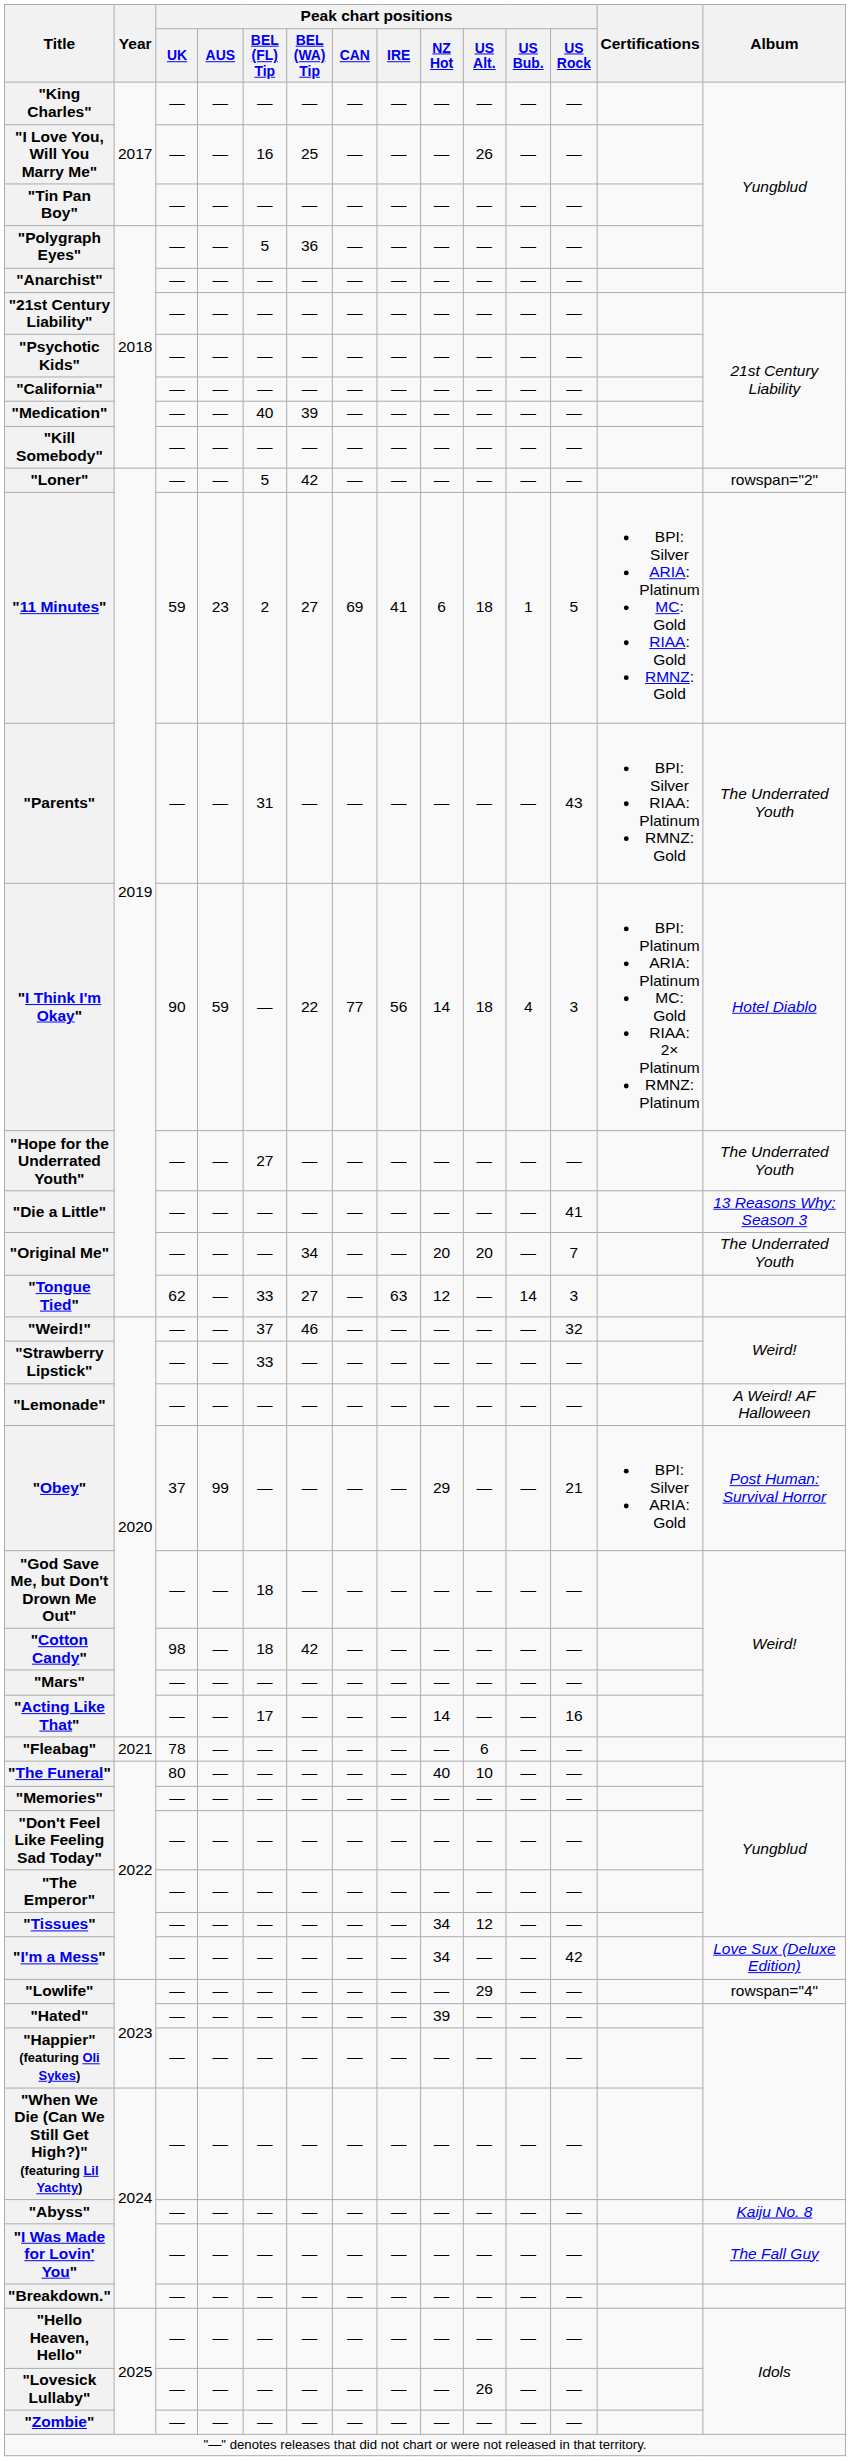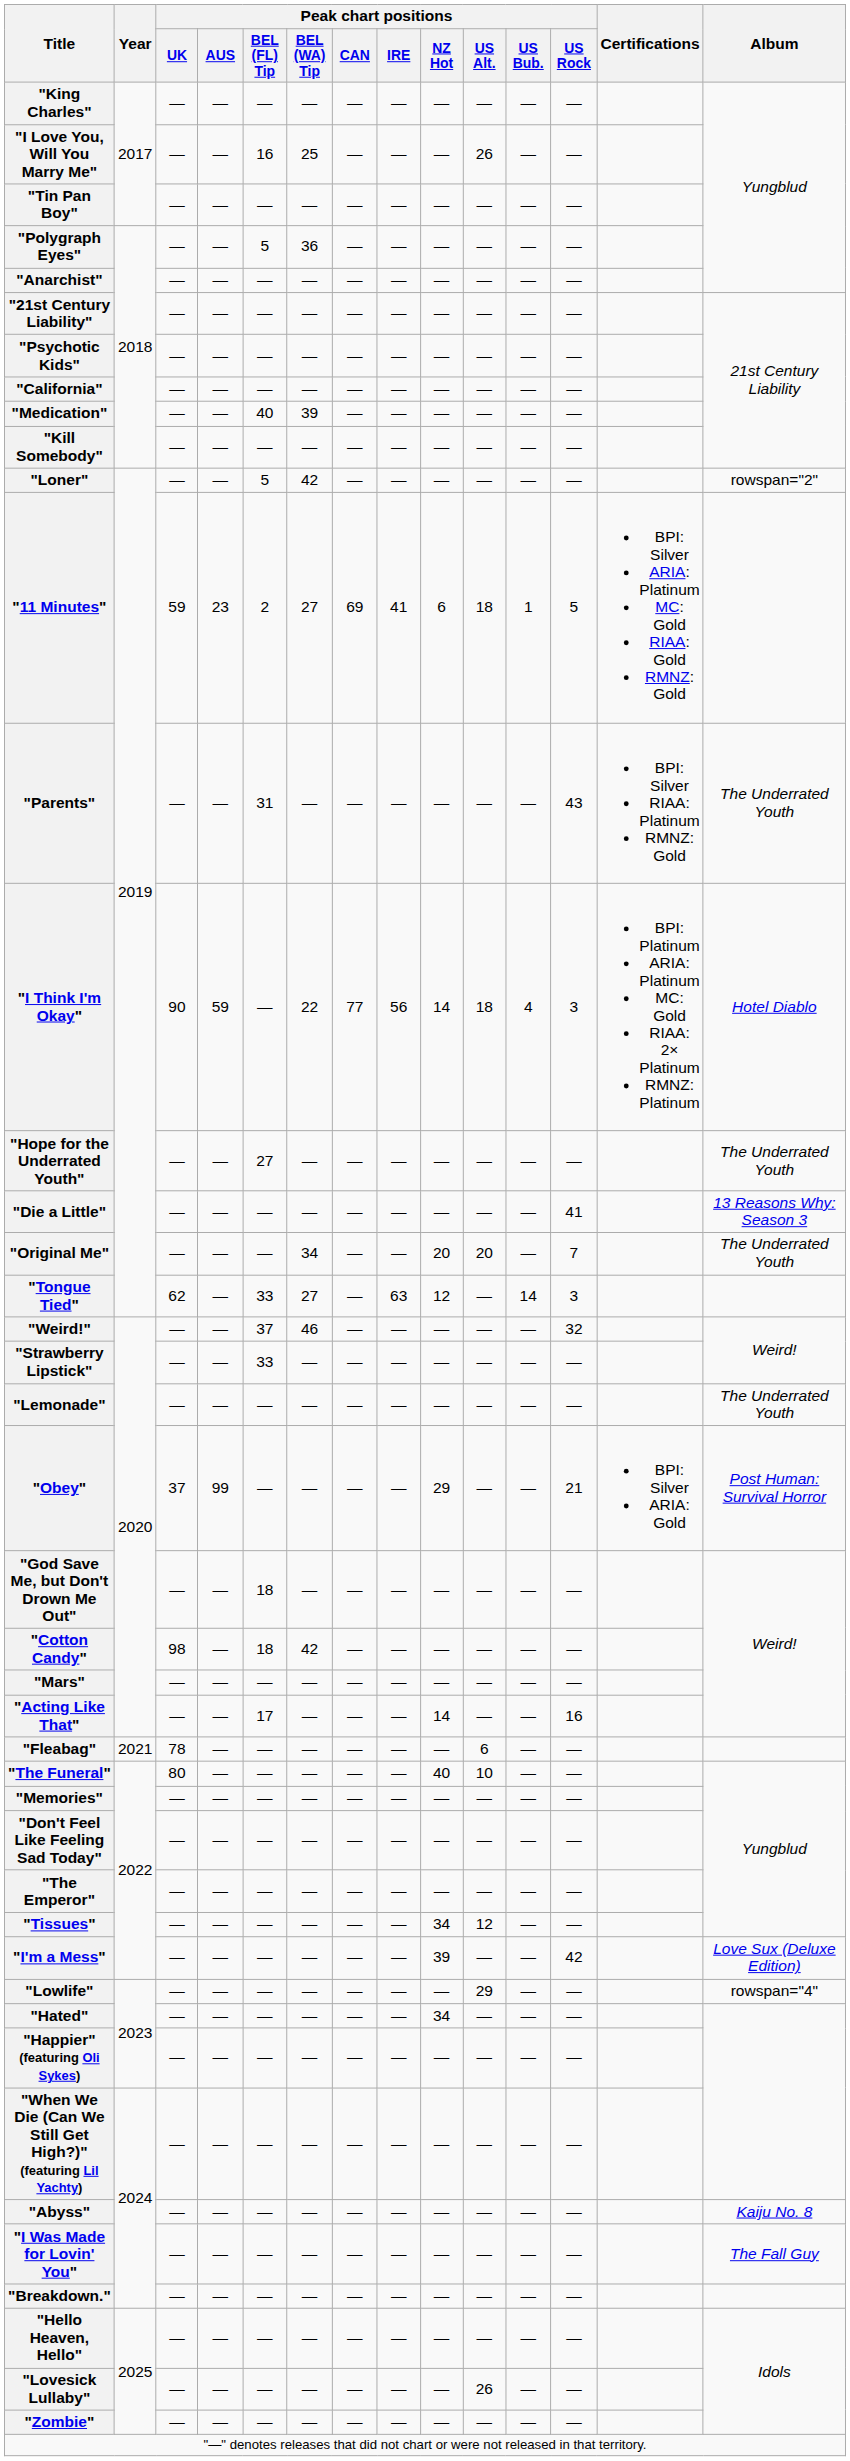"Lemonade" | Album: A Weird! AF Halloween -> The Underrated Youth
"I'm a Mess" | Peak chart positions / NZ Hot: 34 -> 39
"Hated" | Peak chart positions / NZ Hot: 39 -> 34
